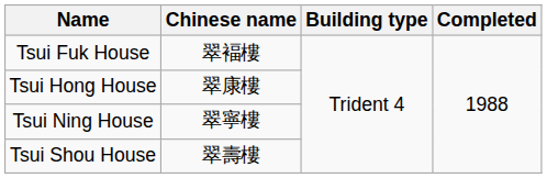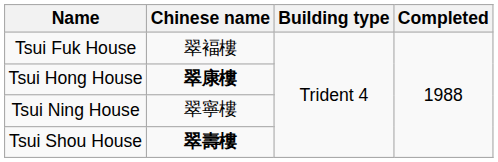Tsui Hong House | Chinese name: normal -> bold
Tsui Shou House | Chinese name: normal -> bold
